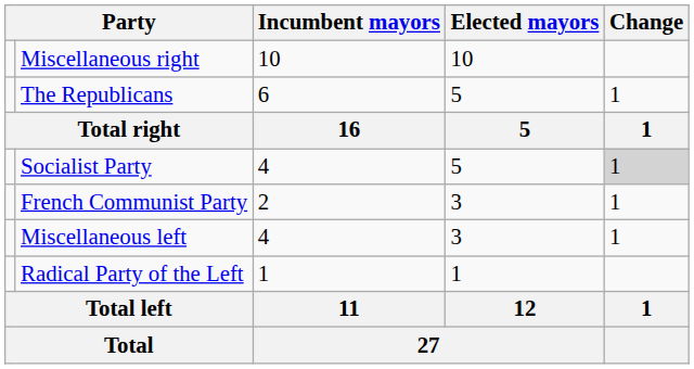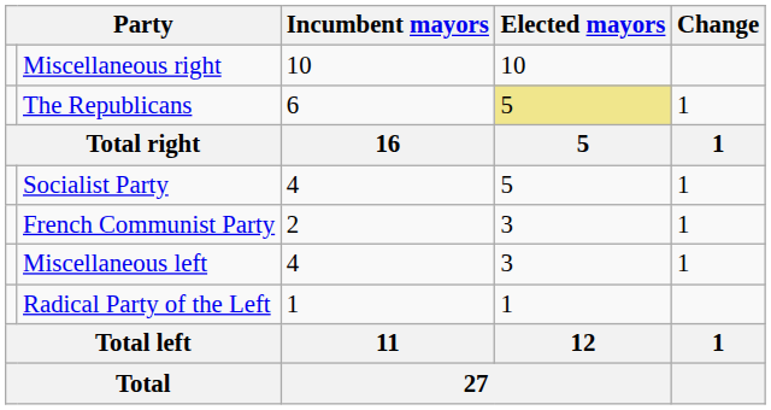The Republicans | Elected mayors: no background -> khaki background
Socialist Party | Change: lightgrey background -> no background
